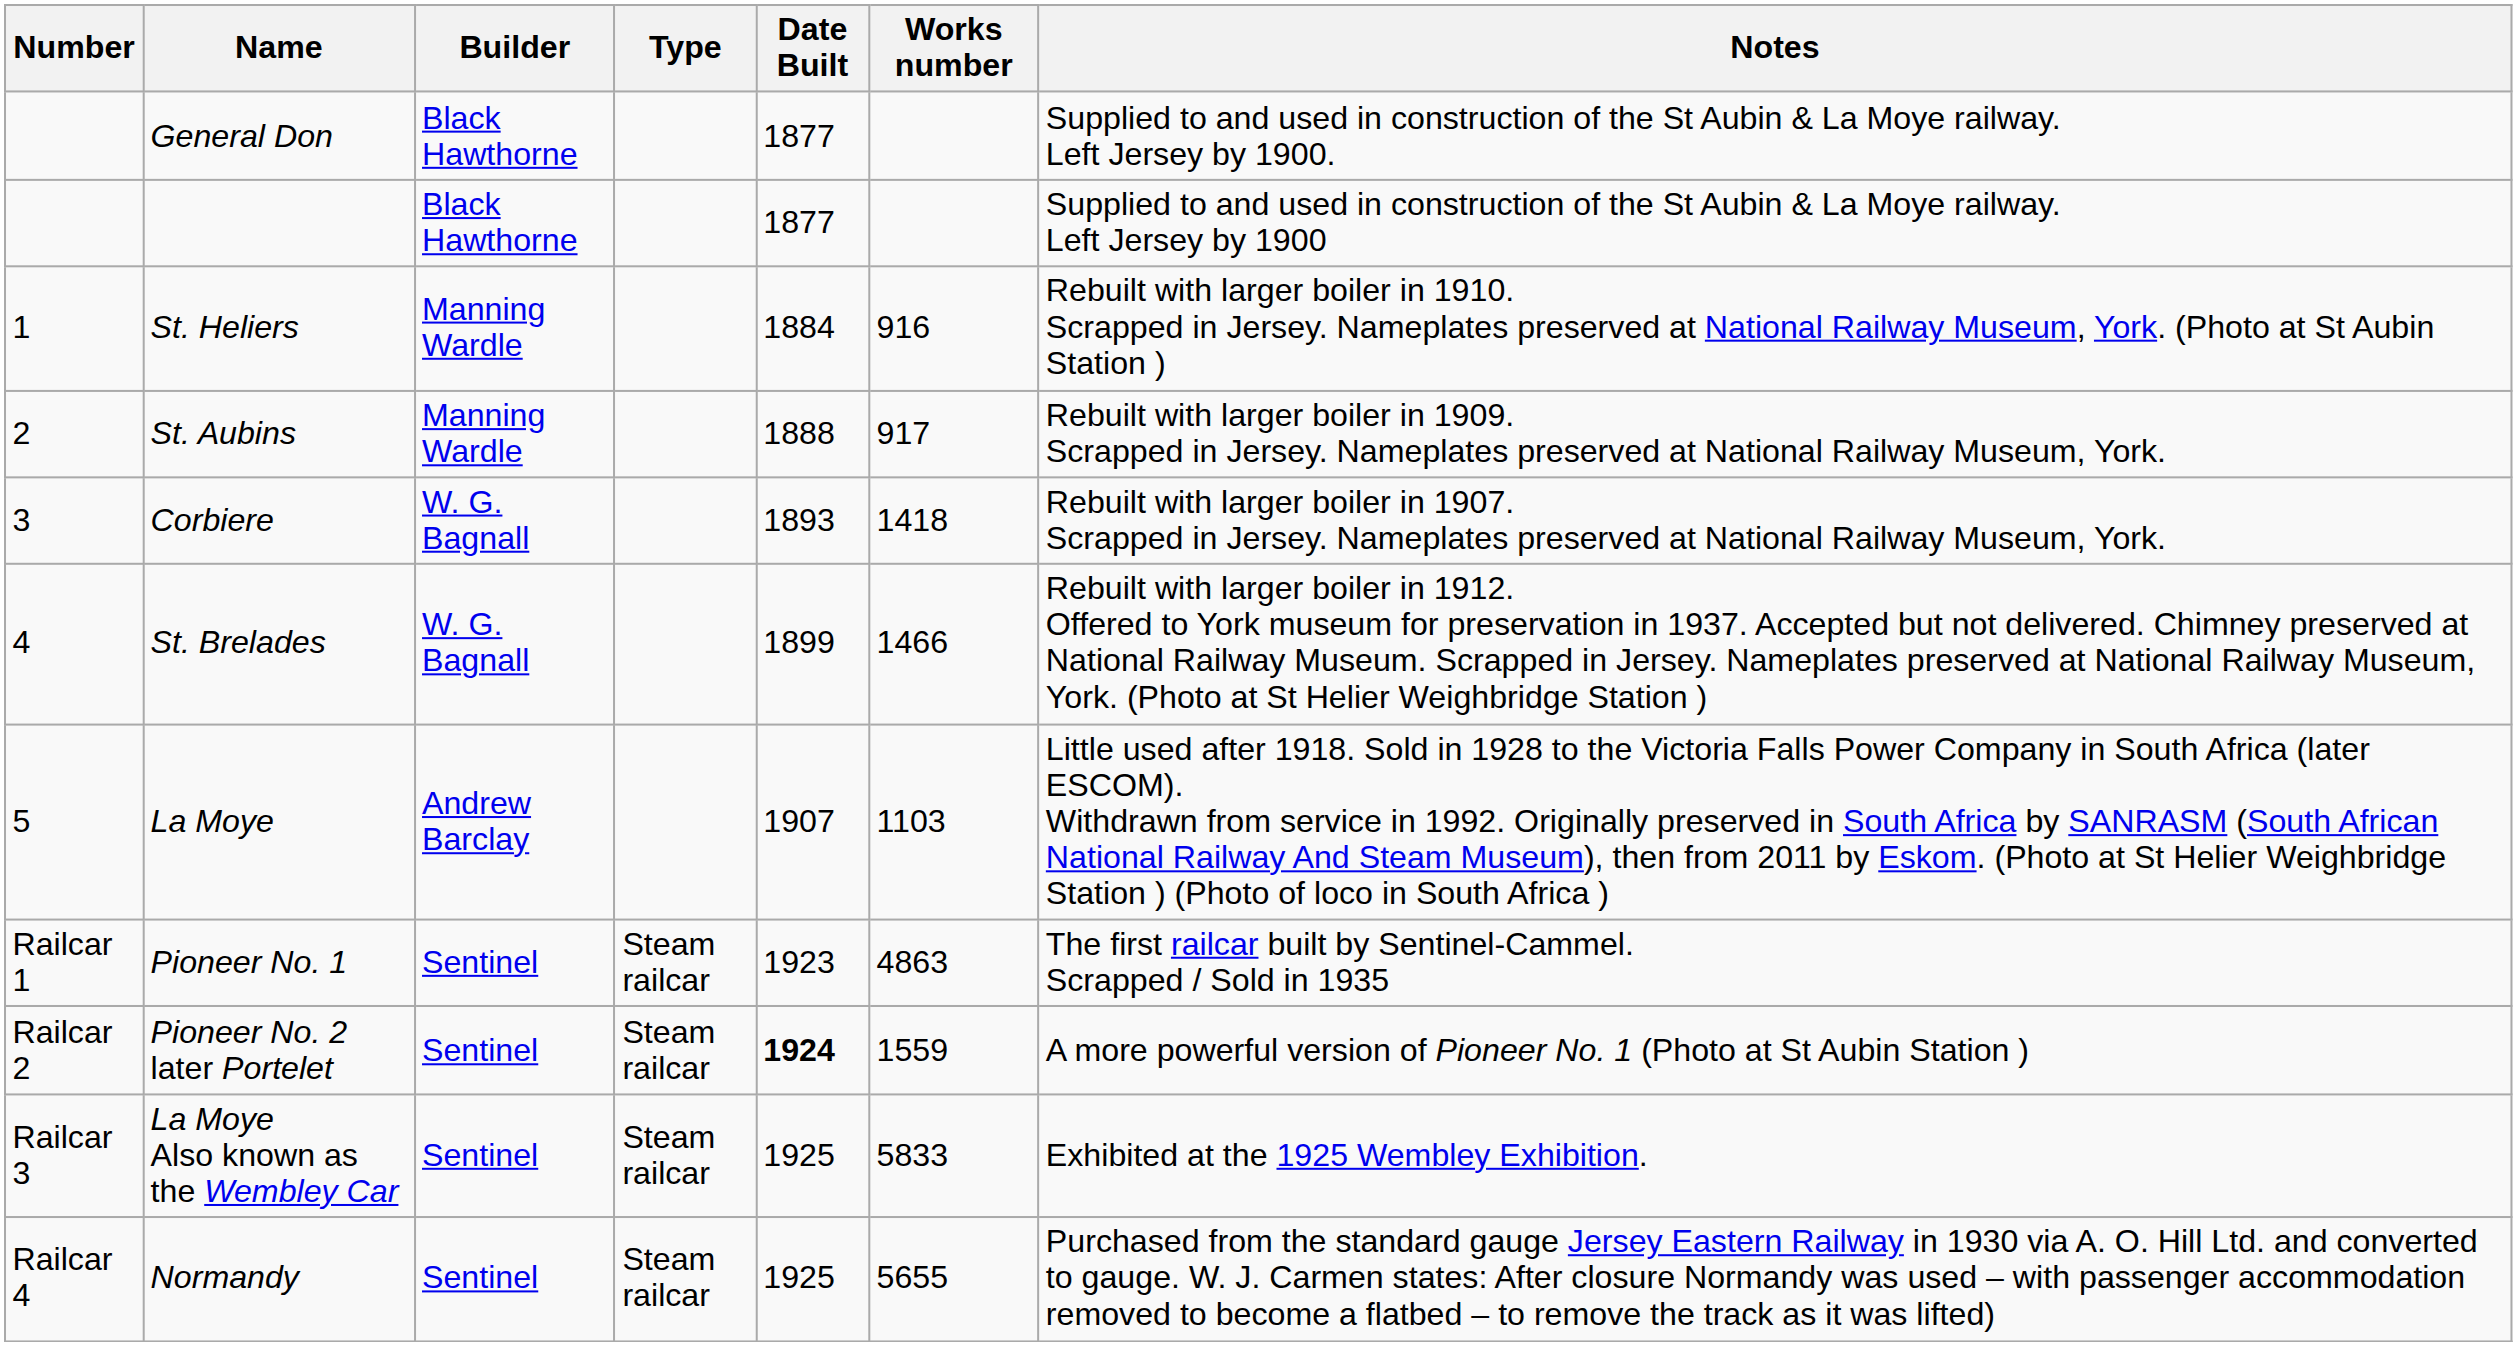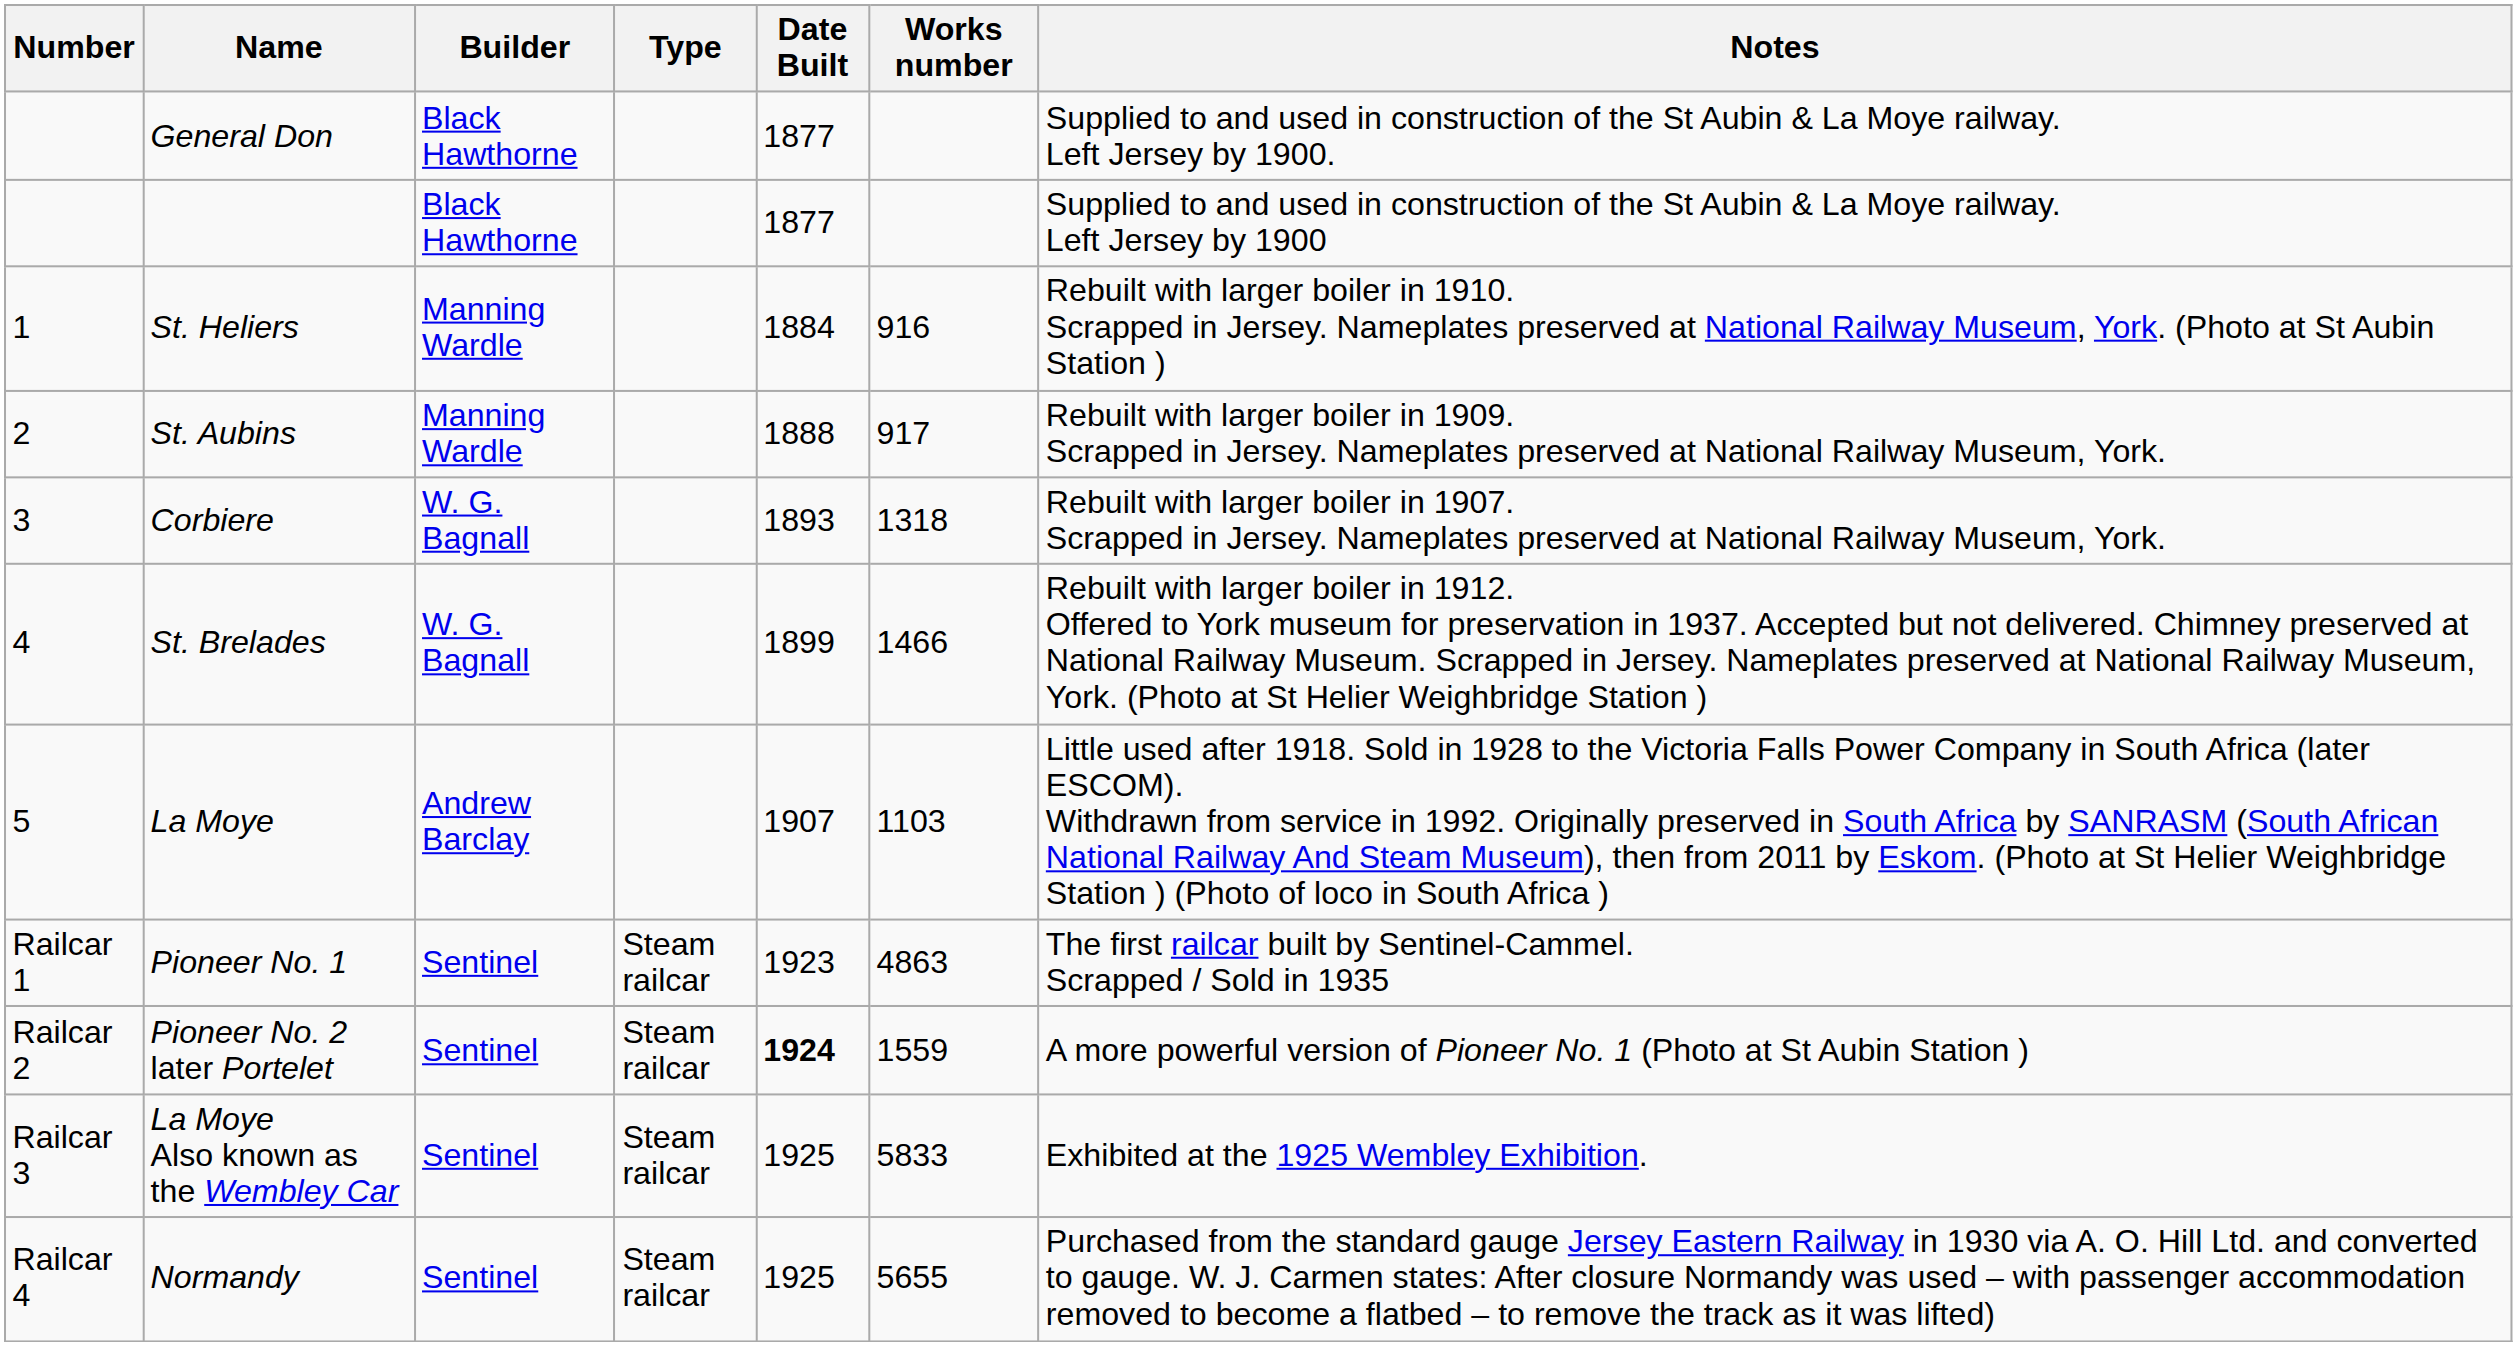Corbiere | Works number: 1418 -> 1318
